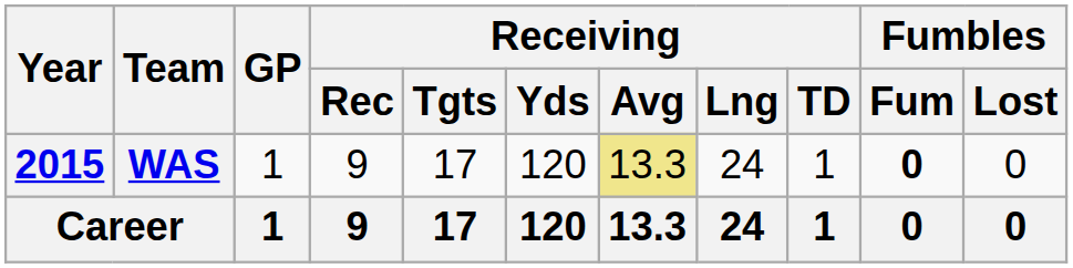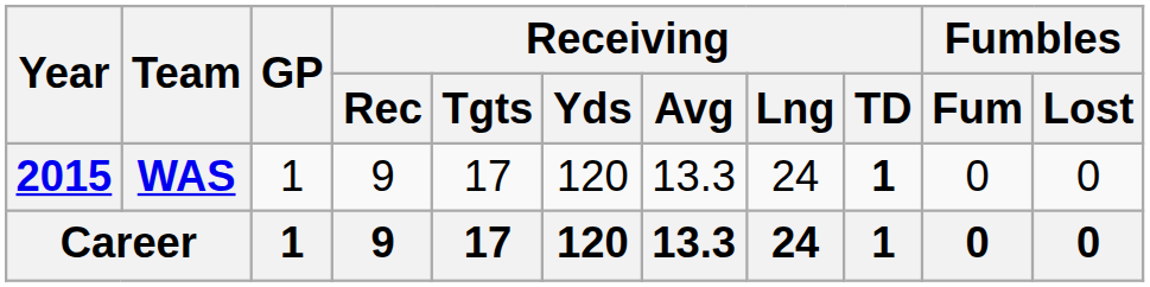WAS | Receiving / Avg: khaki background -> no background
WAS | Receiving / TD: normal -> bold
WAS | Fumbles / Fum: bold -> normal
